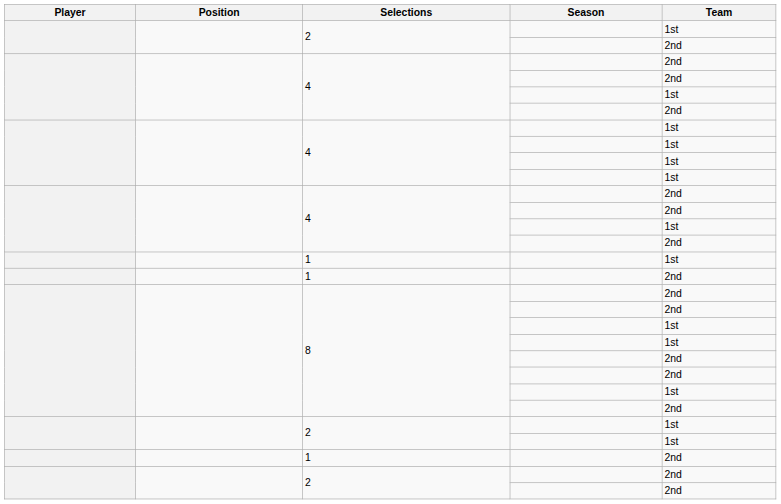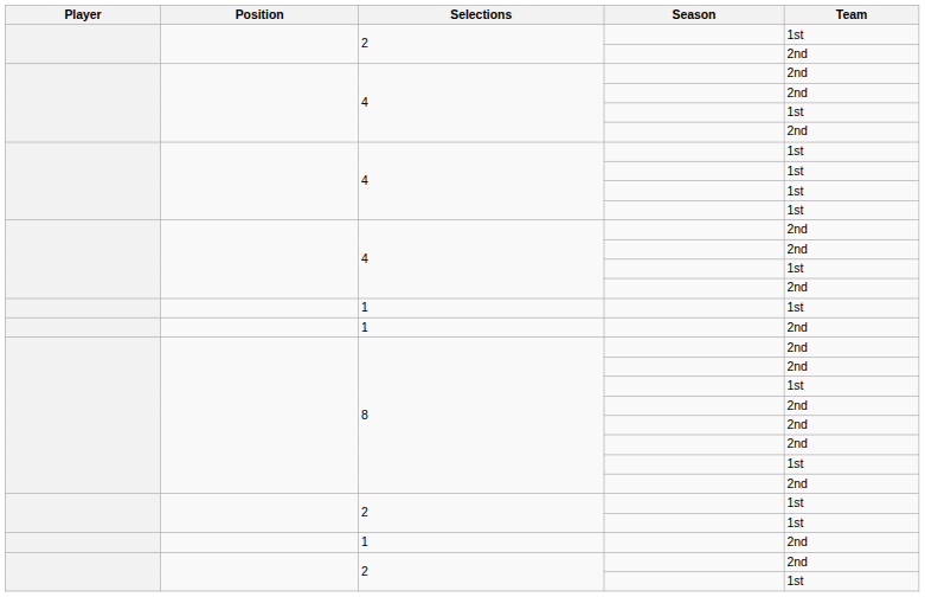row 21 | Team: 1st -> 2nd
row 30 | Team: 2nd -> 1st
